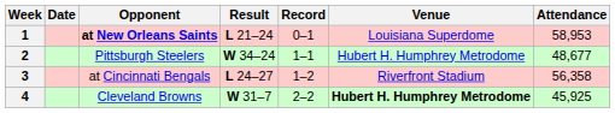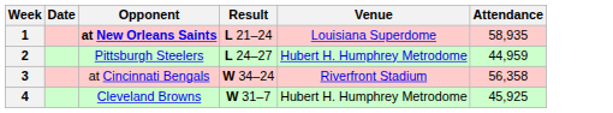- column: Record | 0–1 | 1–1 | 1–2 | 2–2
1 | Attendance: 58,953 -> 58,935
2 | Result: W 34–24 -> L 24–27
2 | Attendance: 48,677 -> 44,959
3 | Result: L 24–27 -> W 34–24
4 | Venue: bold -> normal
